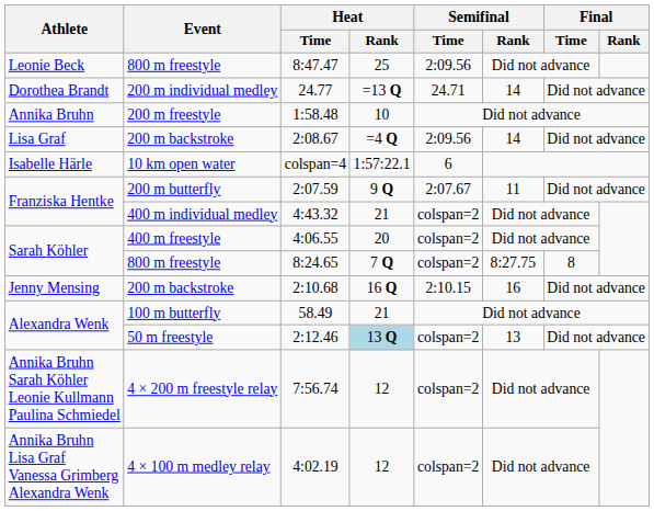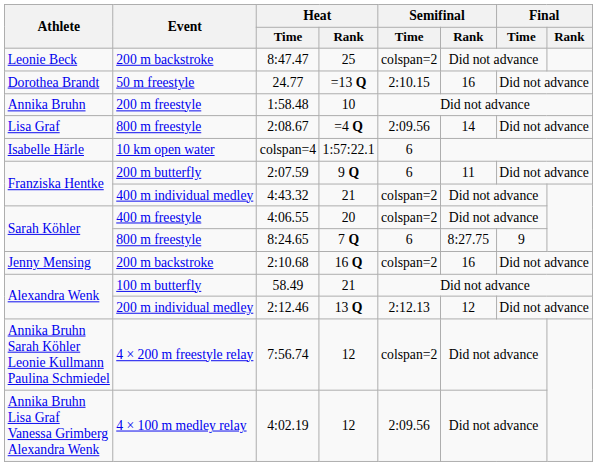8:47.47 | Event: 800 m freestyle -> 200 m backstroke
8:47.47 | Semifinal / Time: 2:09.56 -> colspan=2
24.77 | Event: 200 m individual medley -> 50 m freestyle
24.77 | Semifinal / Time: 24.71 -> 2:10.15
24.77 | Semifinal / Rank: 14 -> 16
2:08.67 | Event: 200 m backstroke -> 800 m freestyle
2:07.59 | Semifinal / Time: 2:07.67 -> 6
8:24.65 | Semifinal / Time: colspan=2 -> 6
8:24.65 | Final / Time: 8 -> 9
2:10.68 | Semifinal / Time: 2:10.15 -> colspan=2
2:12.46 | Event: 50 m freestyle -> 200 m individual medley
2:12.46 | Heat / Rank: lightblue background -> no background
2:12.46 | Semifinal / Time: colspan=2 -> 2:12.13
2:12.46 | Semifinal / Rank: 13 -> 12
4:02.19 | Semifinal / Time: colspan=2 -> 2:09.56
